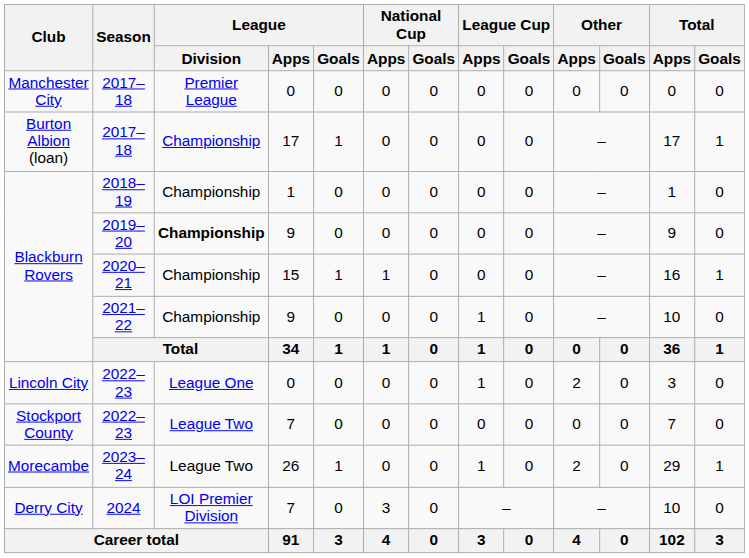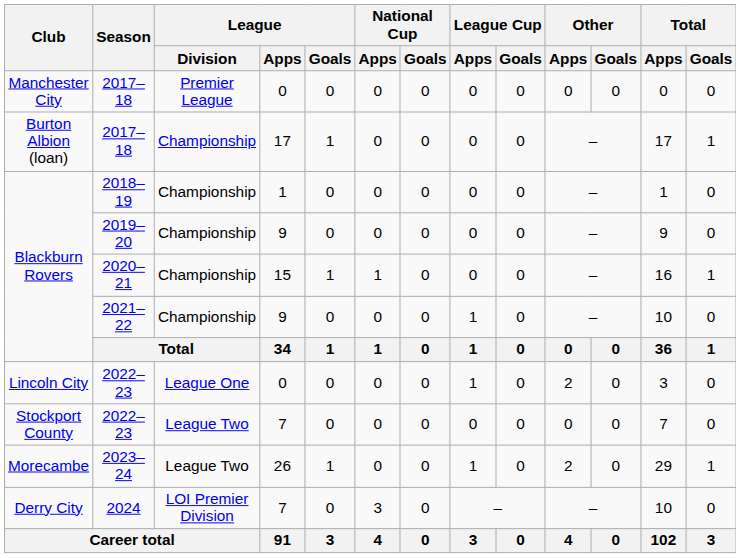2019–20 | League / Division: bold -> normal
